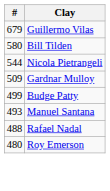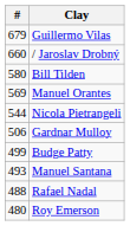+ row: 660 | / Jaroslav Drobný
+ row: 569 | Manuel Orantes
Gardnar Mulloy | #: 509 -> 506
